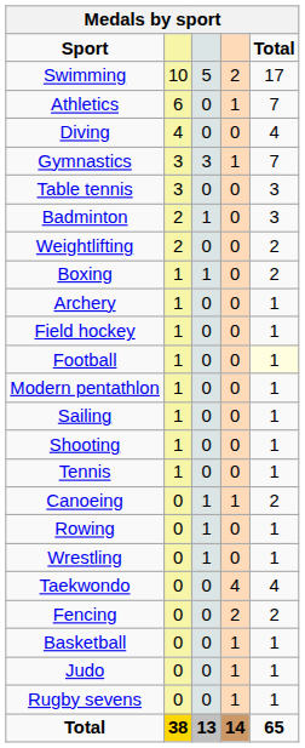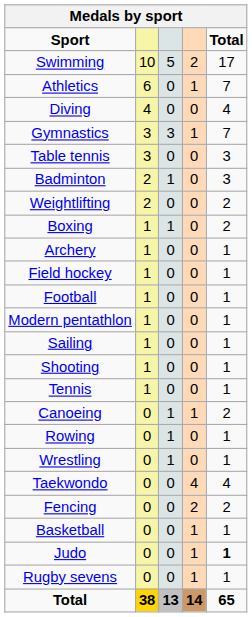Football | Total: lightyellow background -> no background
Judo | Total: normal -> bold
